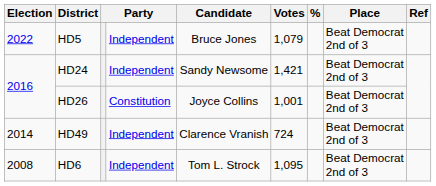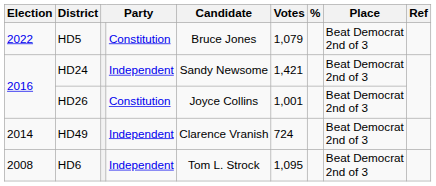HD5 | column 4: Independent -> Constitution
